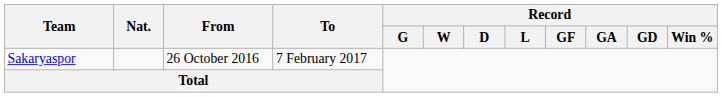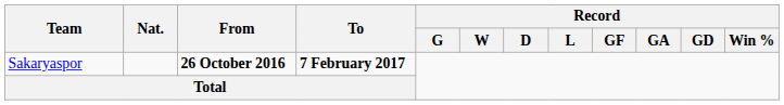Sakaryaspor | From: normal -> bold
Sakaryaspor | To: normal -> bold
